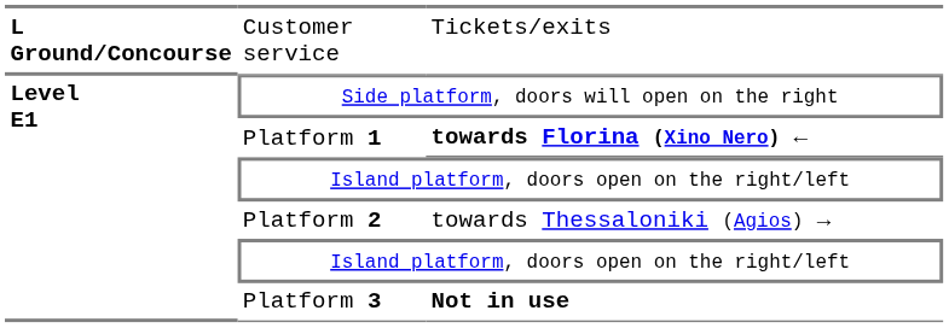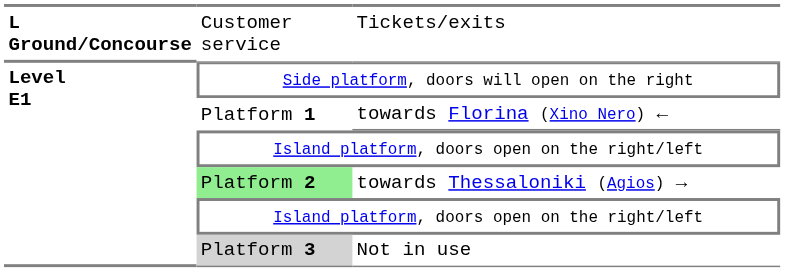Platform 1 | column 3: bold -> normal
Platform 2 | column 2: no background -> lightgreen background
Platform 3 | column 2: no background -> lightgrey background
Platform 3 | column 3: bold -> normal
